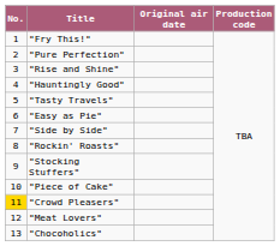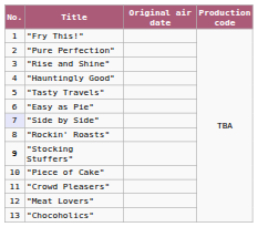"Side by Side" | No.: no background -> lavender background
"Stocking Stuffers" | No.: normal -> bold
"Crowd Pleasers" | No.: gold background -> no background
